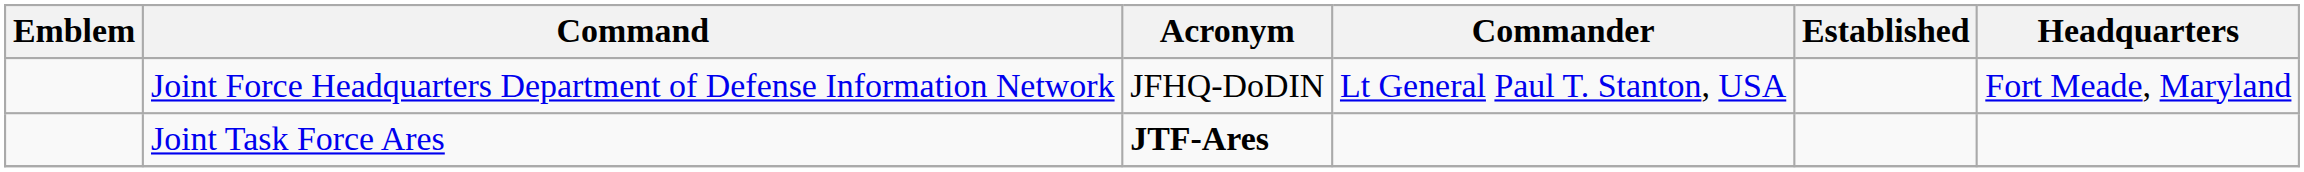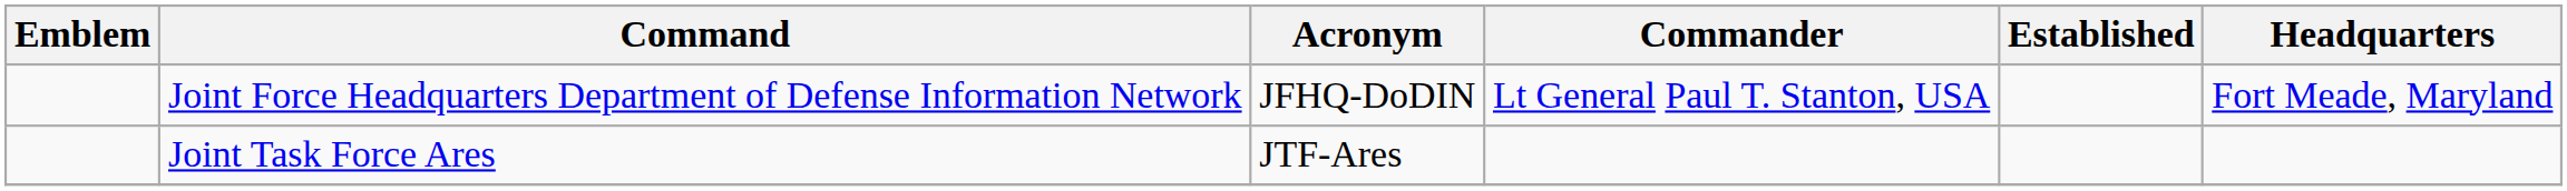Joint Task Force Ares | Acronym: bold -> normal
